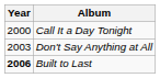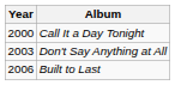Built to Last | Year: bold -> normal
